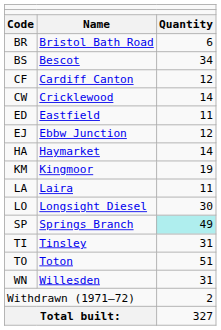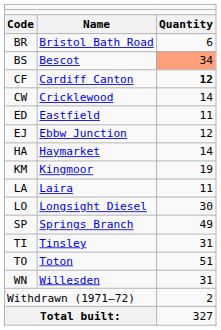BS | column 3: no background -> lightsalmon background
CF | column 3: normal -> bold
SP | column 3: paleturquoise background -> no background
